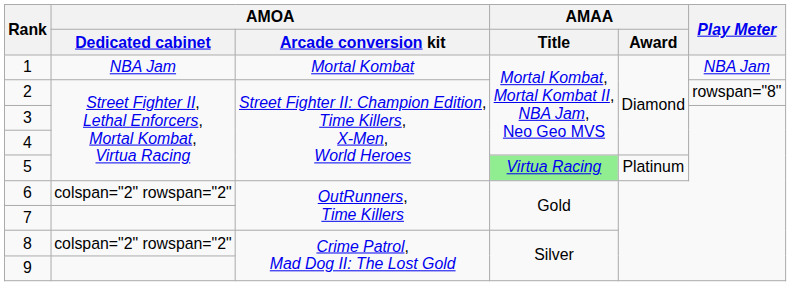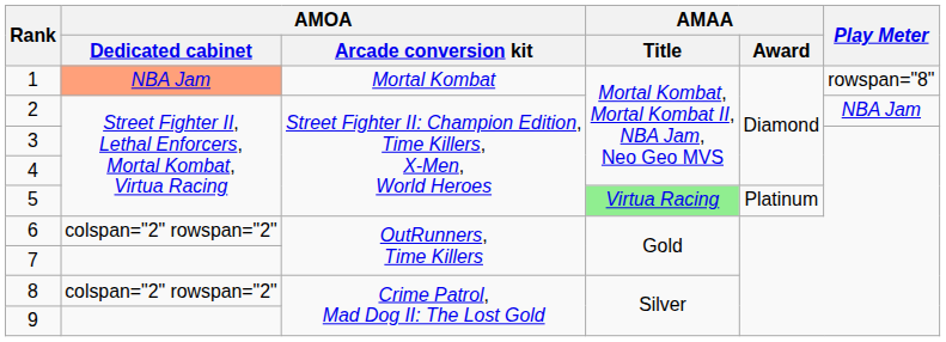1 | AMOA / Dedicated cabinet: no background -> lightsalmon background
1 | Play Meter: NBA Jam -> rowspan="8"
2 | Play Meter: rowspan="8" -> NBA Jam
